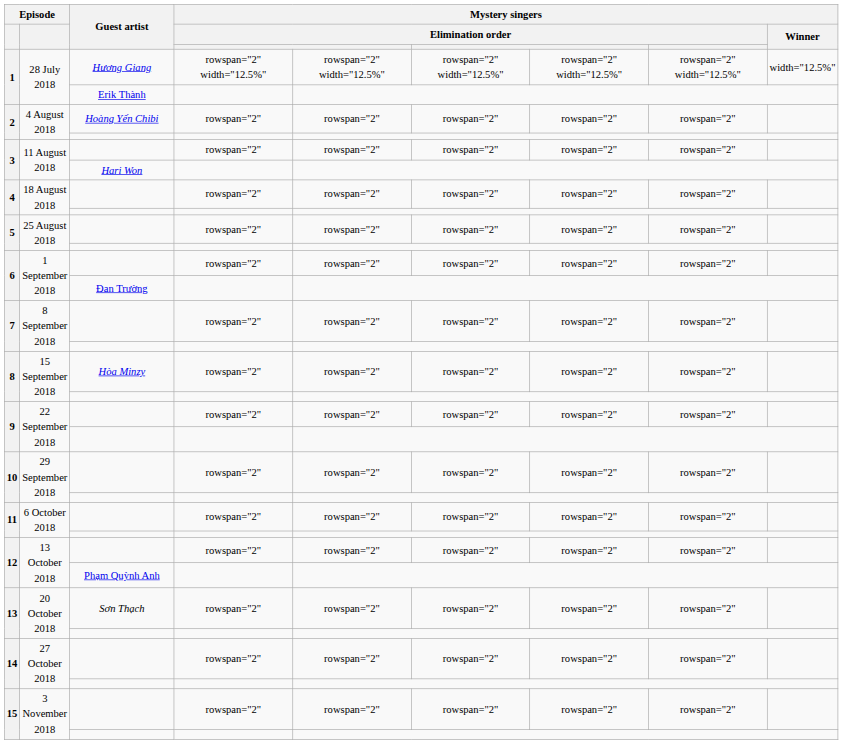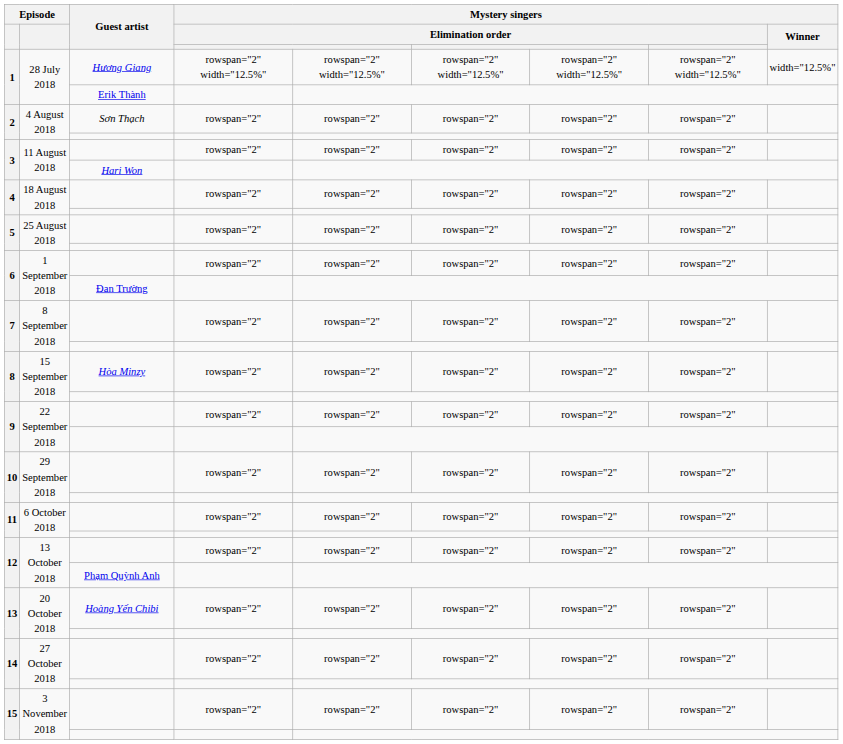2 / rowspan="2" | Guest artist: Hoàng Yến Chibi -> Sơn Thạch
13 / rowspan="2" | Guest artist: Sơn Thạch -> Hoàng Yến Chibi
